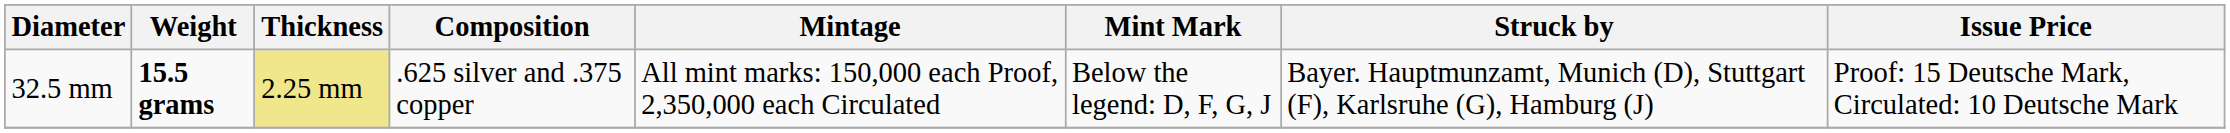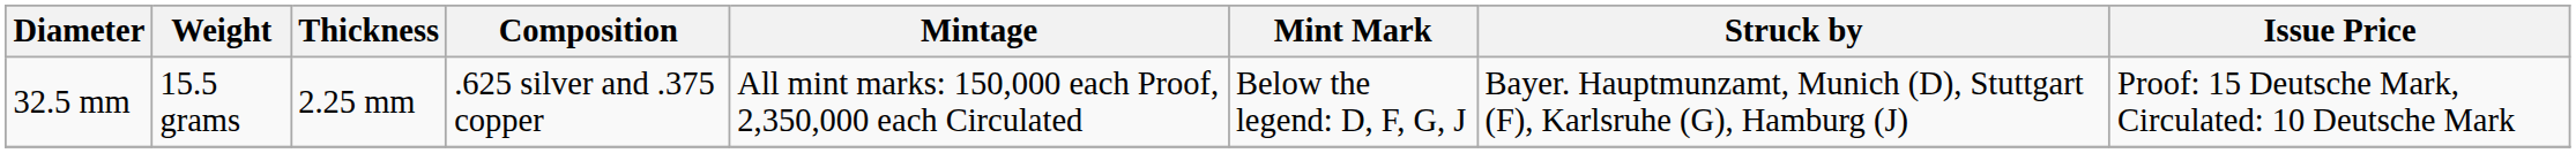32.5 mm | Weight: bold -> normal
32.5 mm | Thickness: khaki background -> no background
